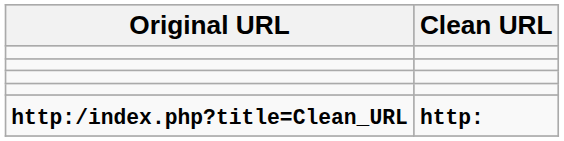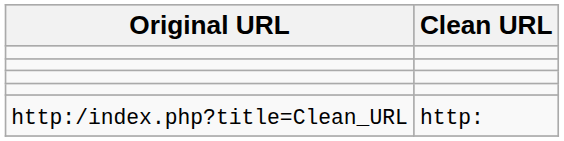row 6 | Original URL: bold -> normal
row 6 | Clean URL: bold -> normal
